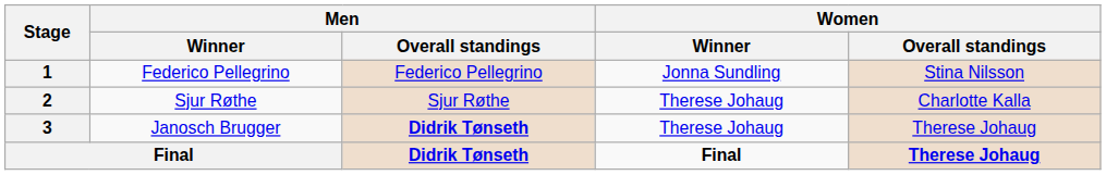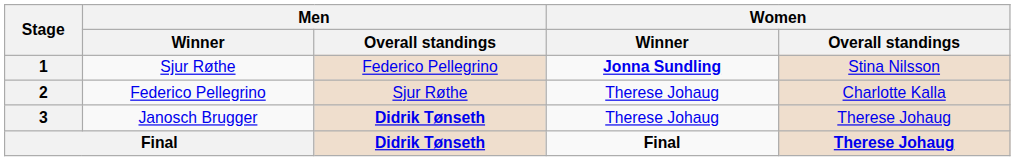1 | Men / Winner: Federico Pellegrino -> Sjur Røthe
1 | Women / Winner: normal -> bold
2 | Men / Winner: Sjur Røthe -> Federico Pellegrino
